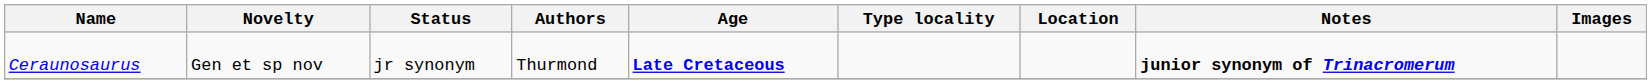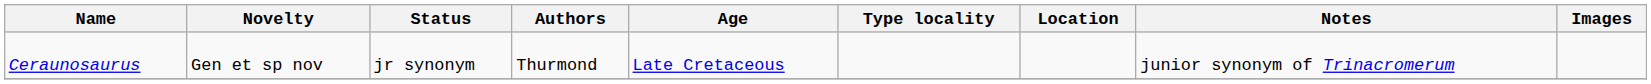Ceraunosaurus | Age: bold -> normal
Ceraunosaurus | Notes: bold -> normal
